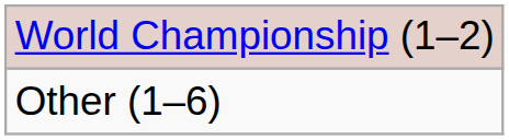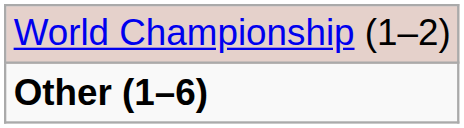row 2 | column 1: normal -> bold
